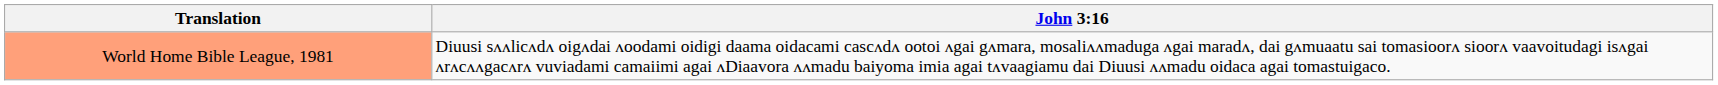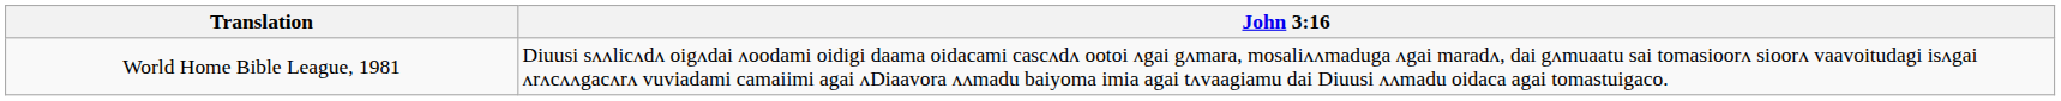World Home Bible League, 1981 | Translation: lightsalmon background -> no background
